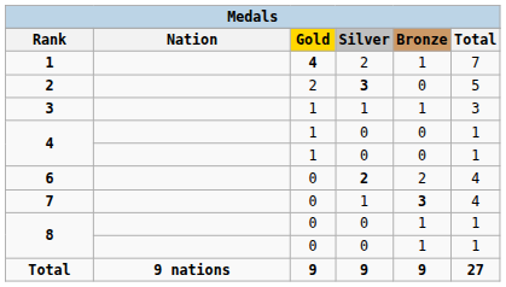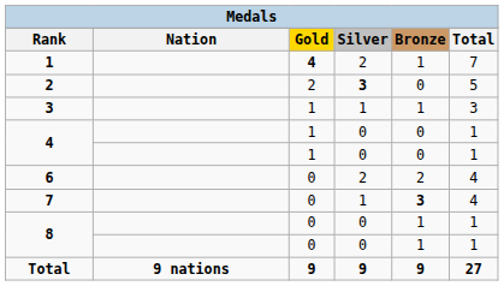6 | column 4: bold -> normal
